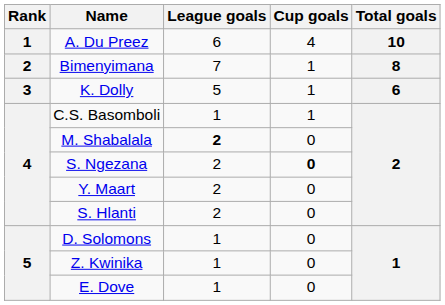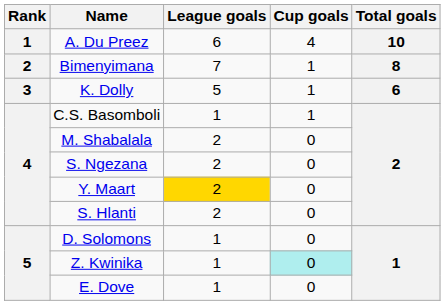M. Shabalala | League goals: bold -> normal
S. Ngezana | Cup goals: bold -> normal
Y. Maart | League goals: no background -> gold background
Z. Kwinika | Cup goals: no background -> paleturquoise background
